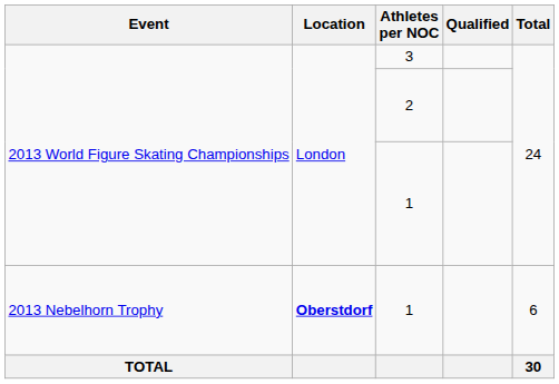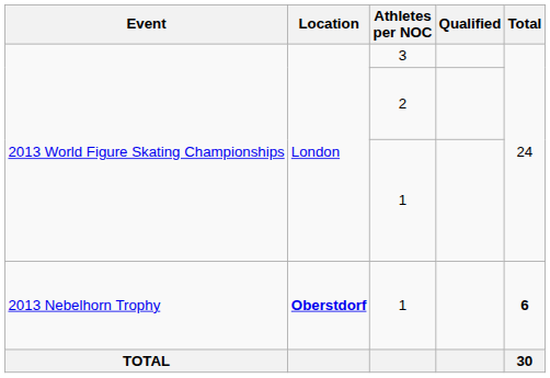2013 Nebelhorn Trophy / 1 | Total: normal -> bold
